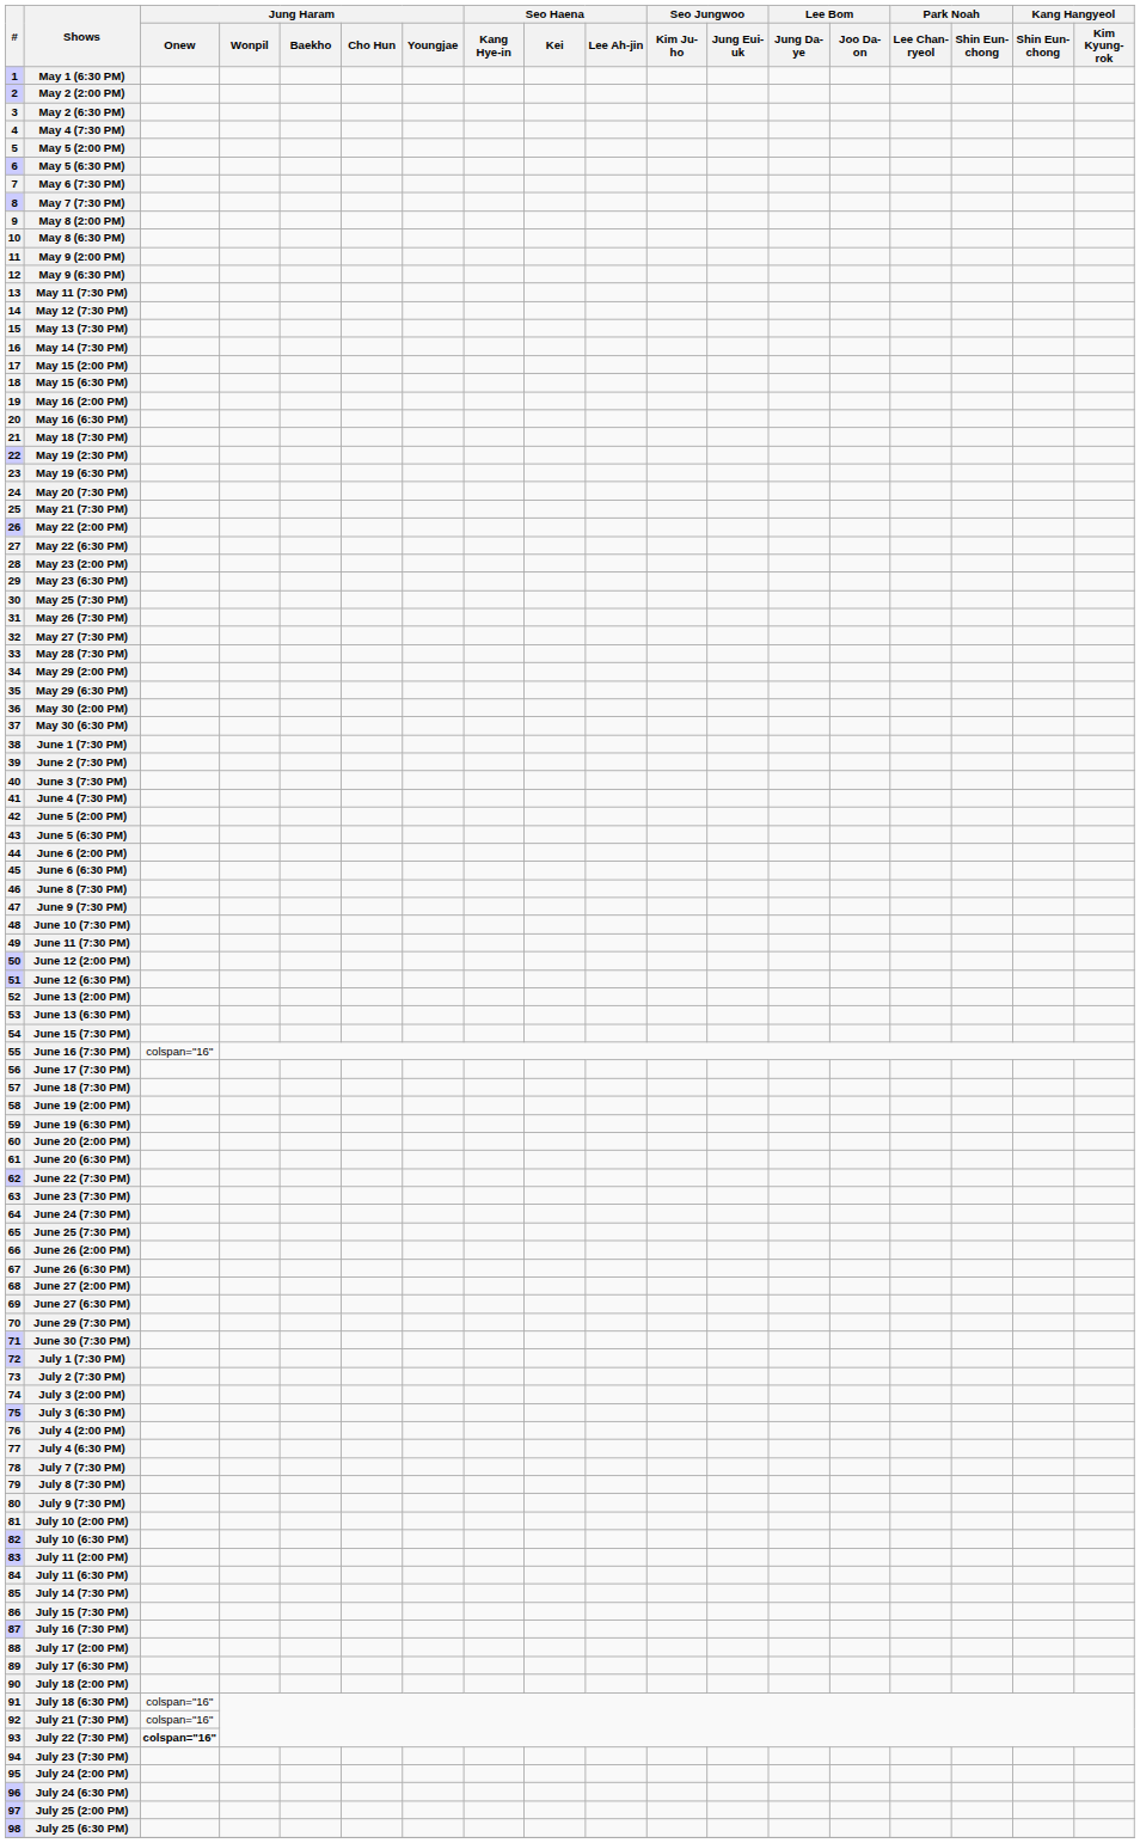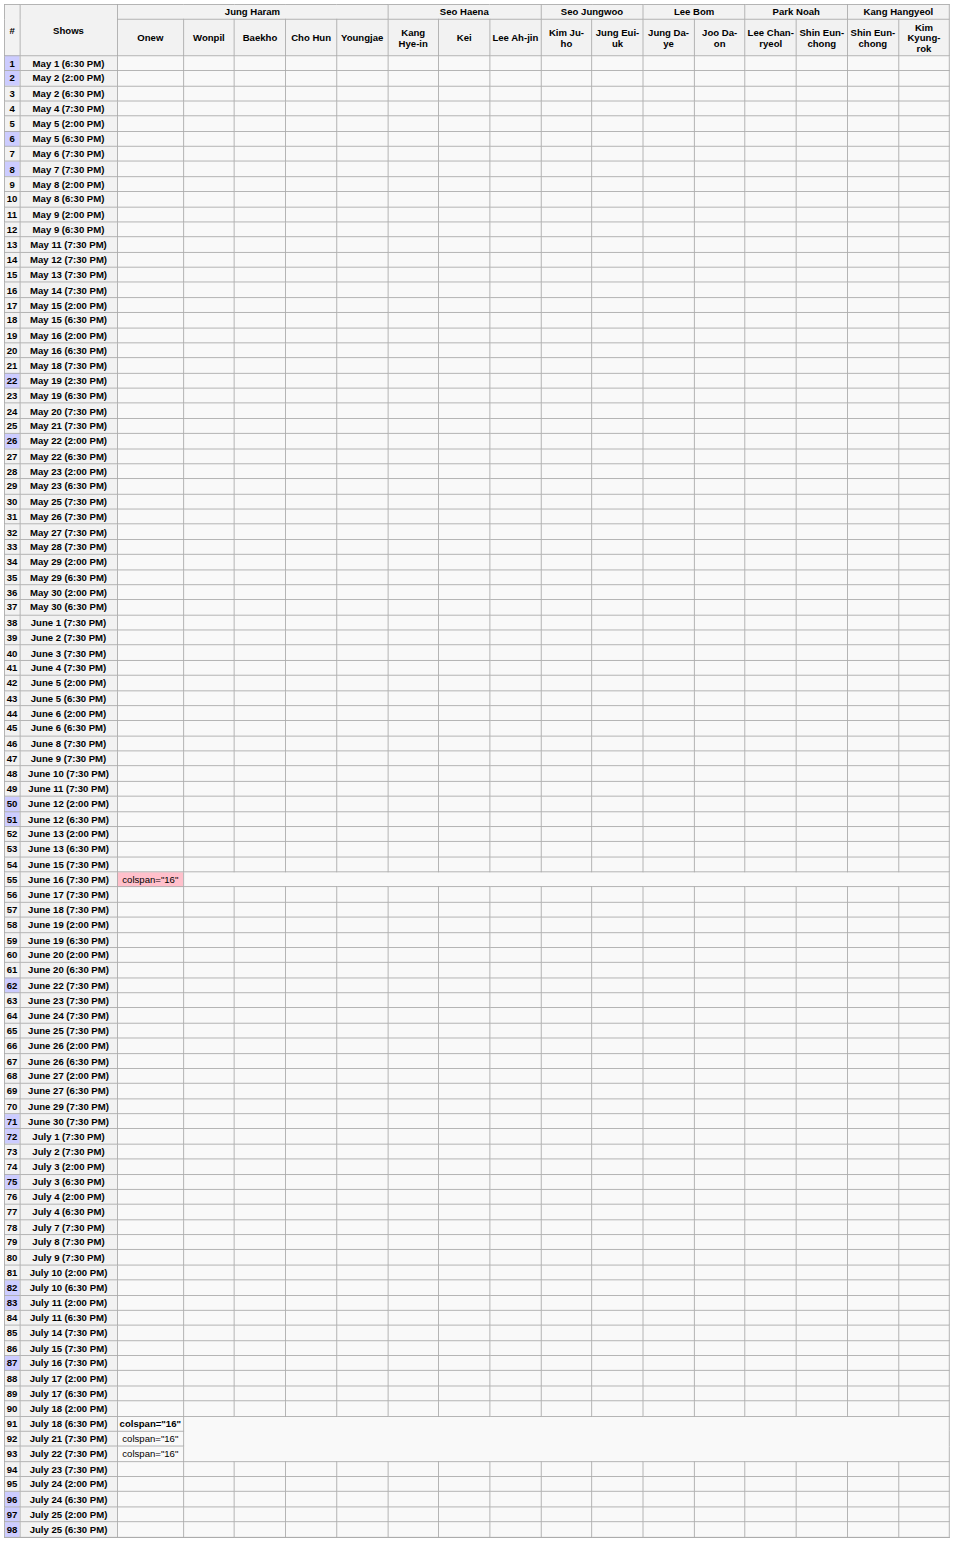June 16 (7:30 PM) | Jung Haram / Onew: no background -> pink background
July 18 (6:30 PM) | Jung Haram / Onew: normal -> bold
July 22 (7:30 PM) | Jung Haram / Onew: bold -> normal
